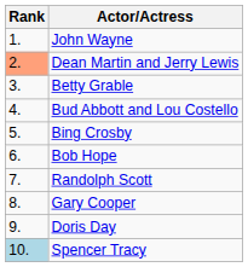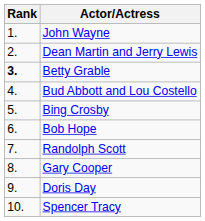Dean Martin and Jerry Lewis | Rank: lightsalmon background -> no background
Betty Grable | Rank: normal -> bold
Spencer Tracy | Rank: lightblue background -> no background
